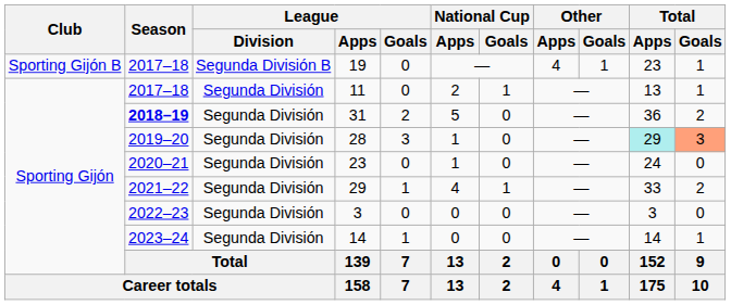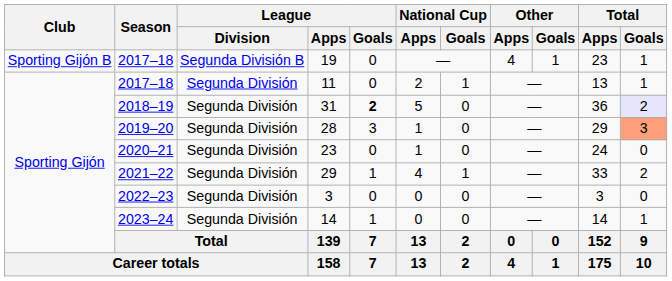31 | Season: bold -> normal
31 | League / Goals: normal -> bold
31 | Total / Goals: no background -> lavender background
28 | Total / Apps: paleturquoise background -> no background
